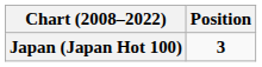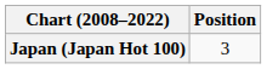Japan (Japan Hot 100) | Position: bold -> normal
